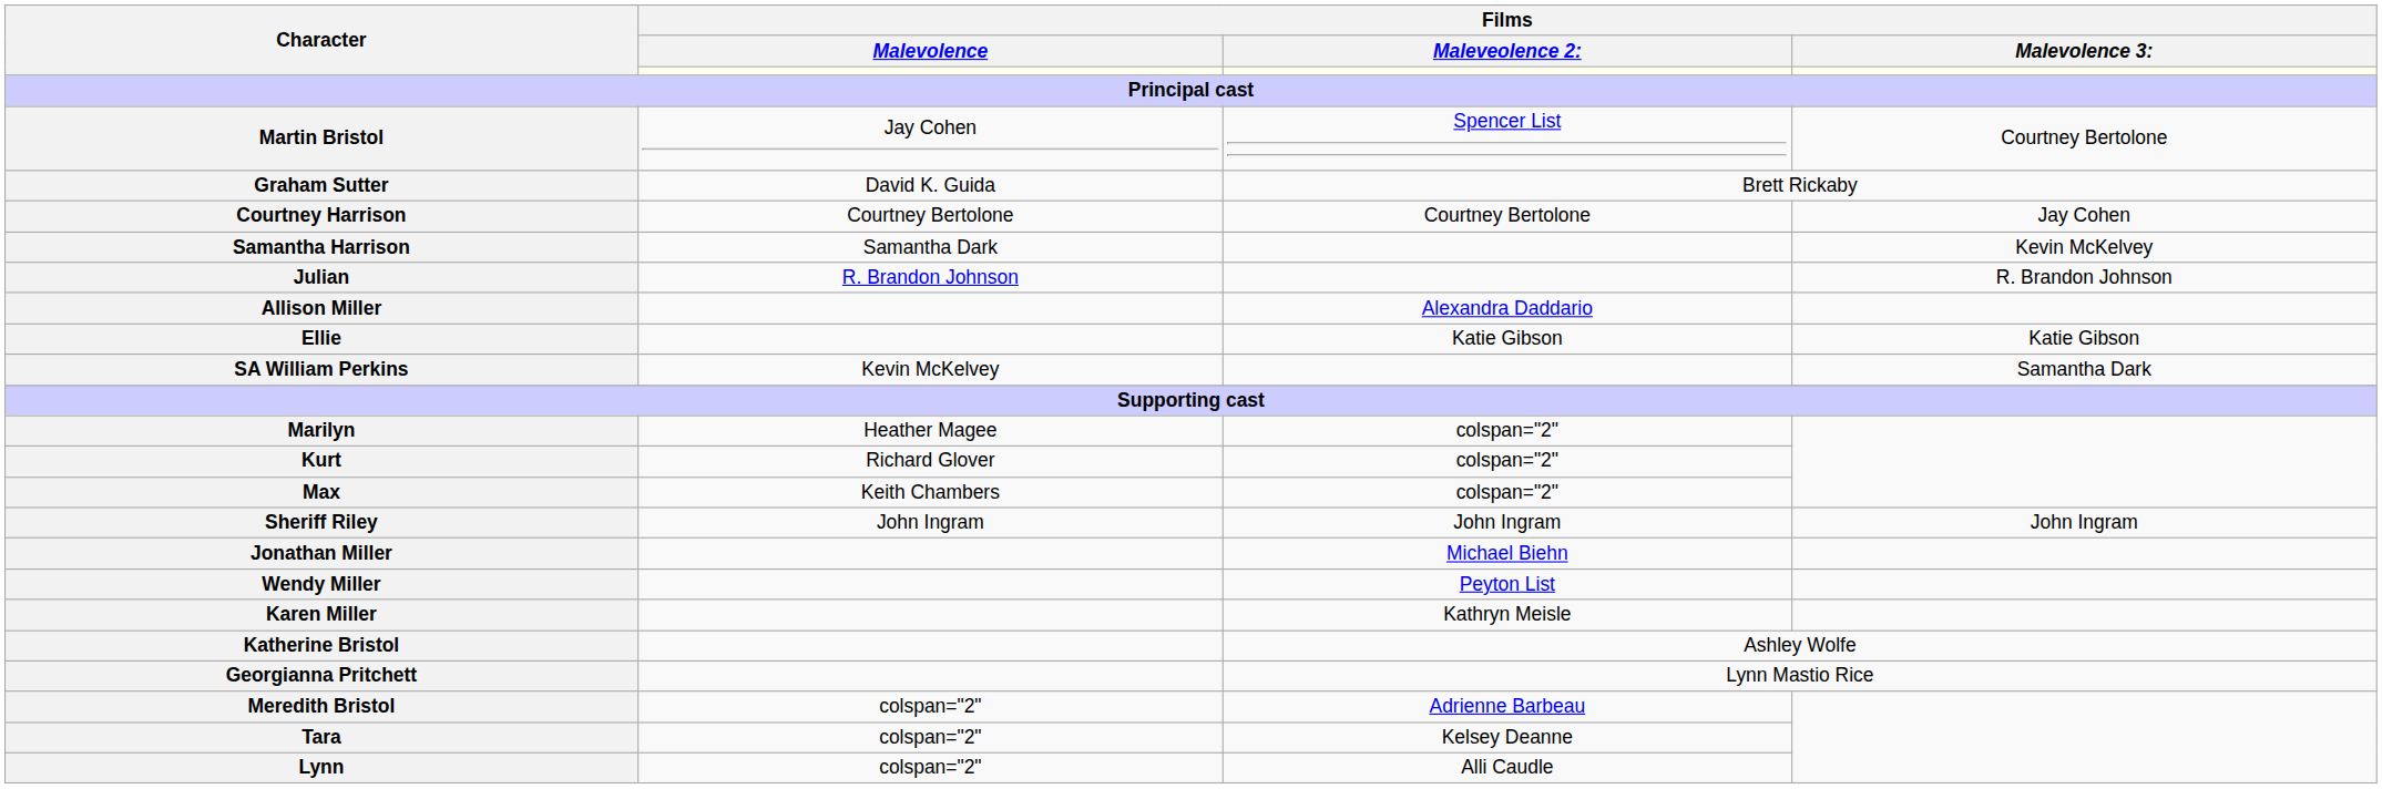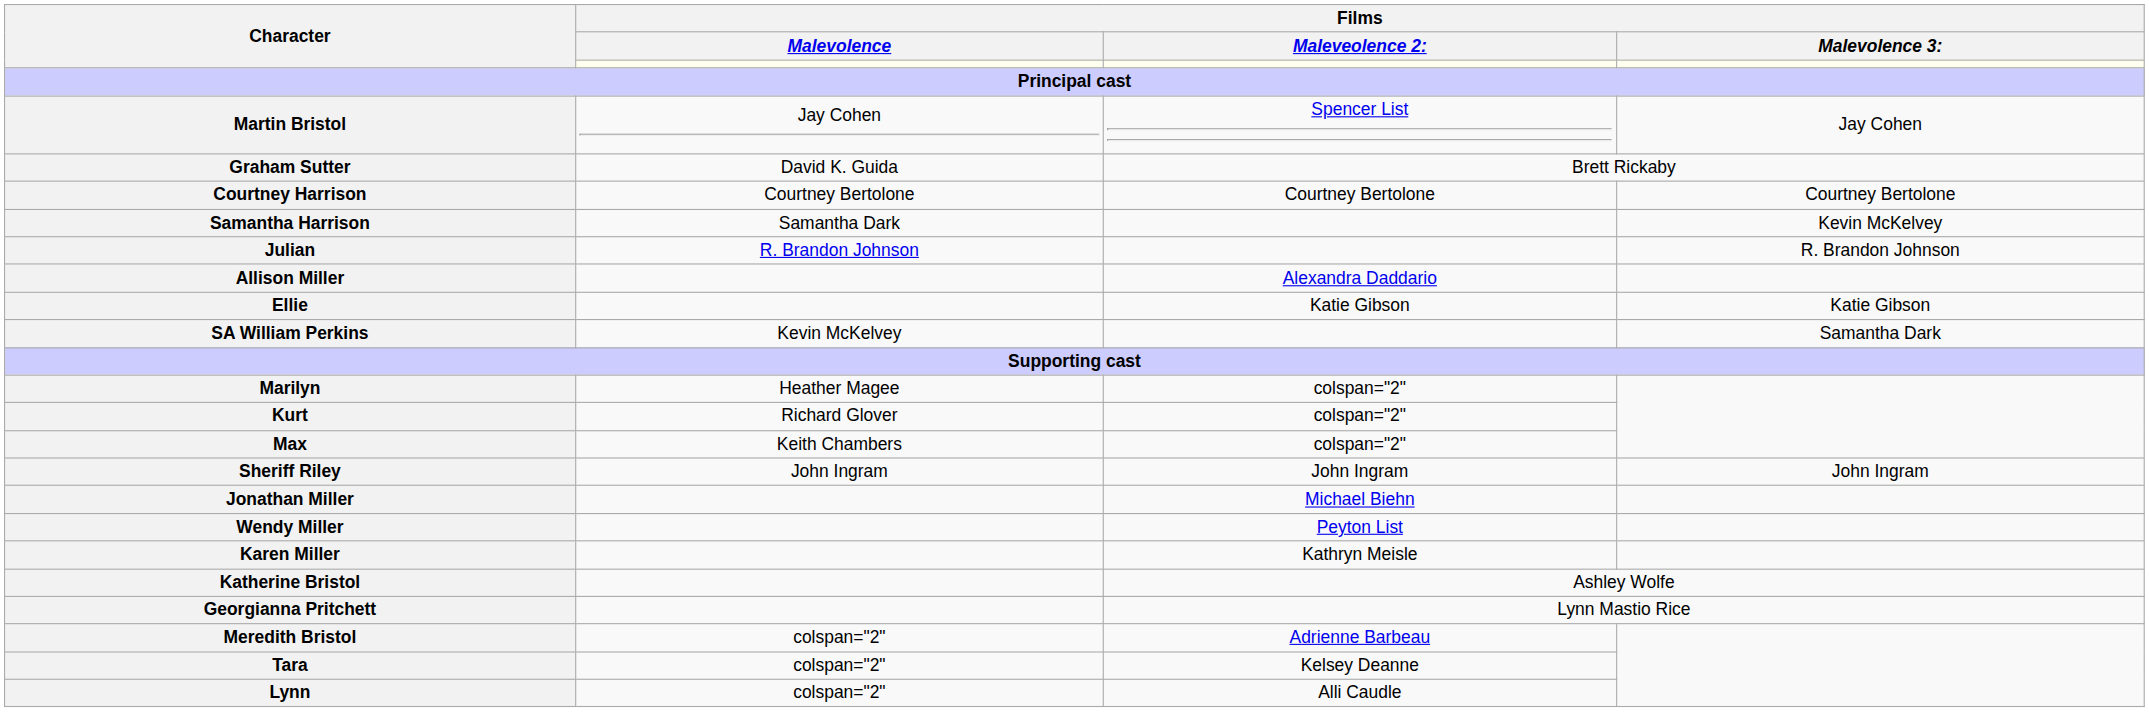Martin Bristol | column 4: Courtney Bertolone -> Jay Cohen
Courtney Harrison | column 4: Jay Cohen -> Courtney Bertolone
